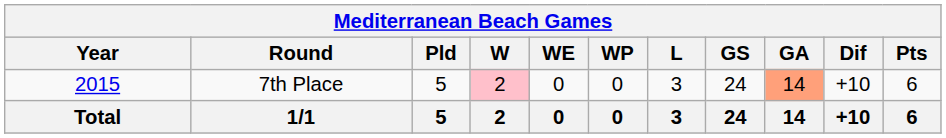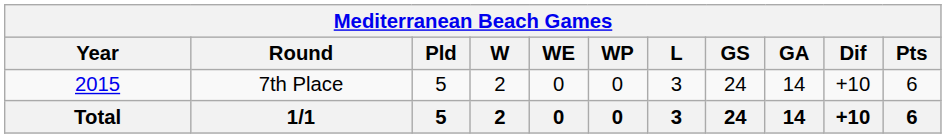7th Place | W: pink background -> no background
7th Place | GA: lightsalmon background -> no background
